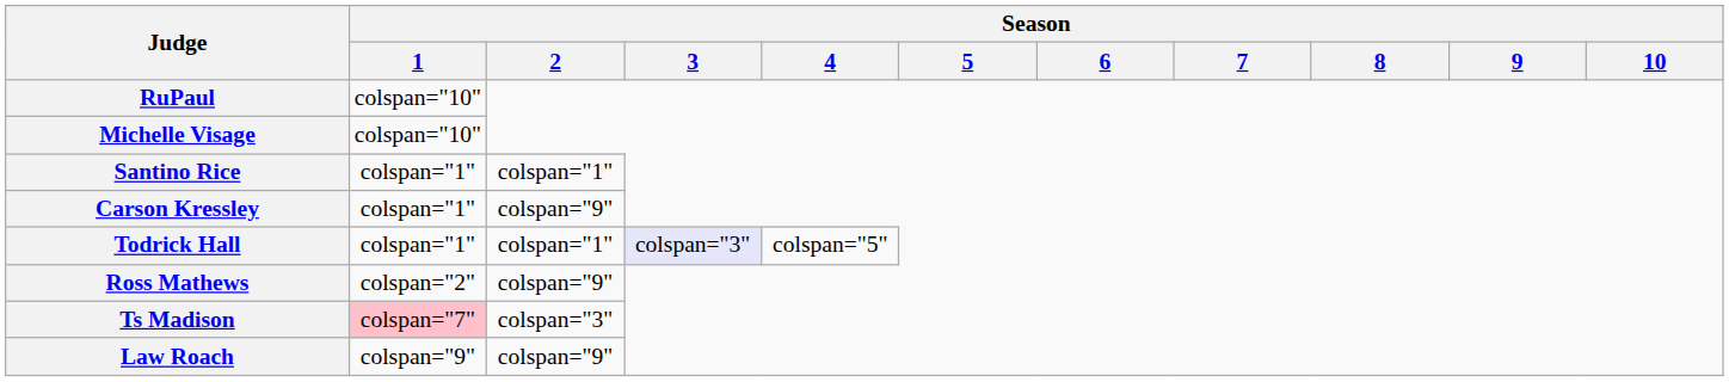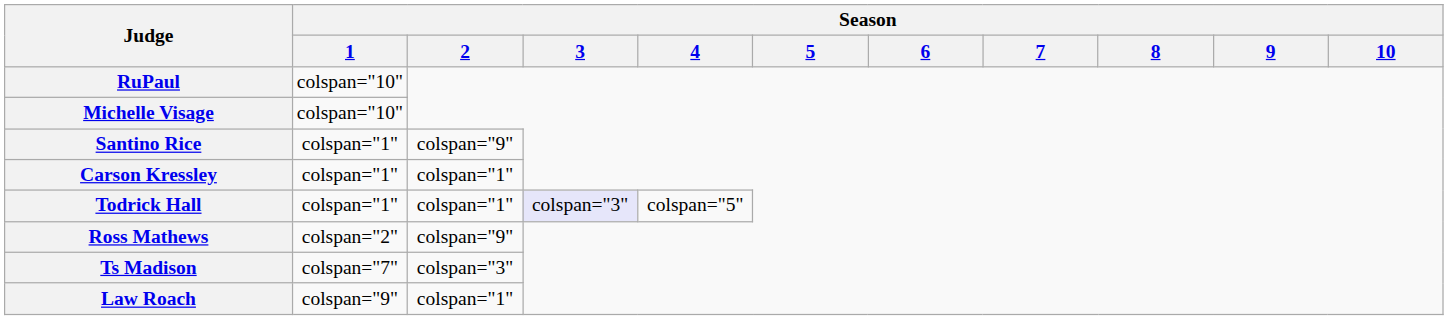Santino Rice | Season / 2: colspan="1" -> colspan="9"
Carson Kressley | Season / 2: colspan="9" -> colspan="1"
Ts Madison | Season / 1: pink background -> no background
Law Roach | Season / 2: colspan="9" -> colspan="1"
